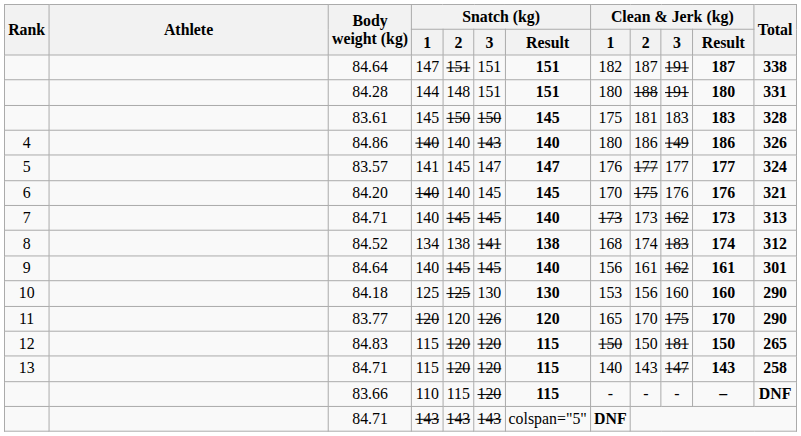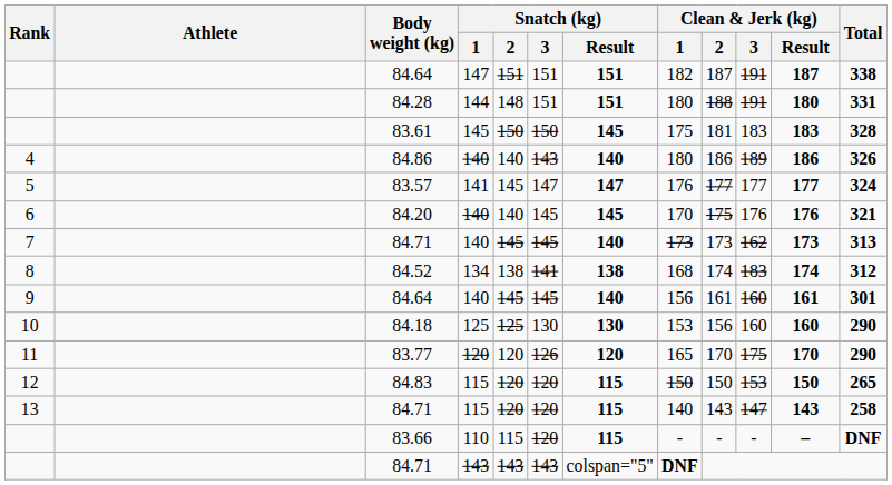84.86 | Clean & Jerk (kg) / 3: 149 -> 189
9 / 84.64 | Clean & Jerk (kg) / 3: 162 -> 160
84.83 | Clean & Jerk (kg) / 3: 181 -> 153
